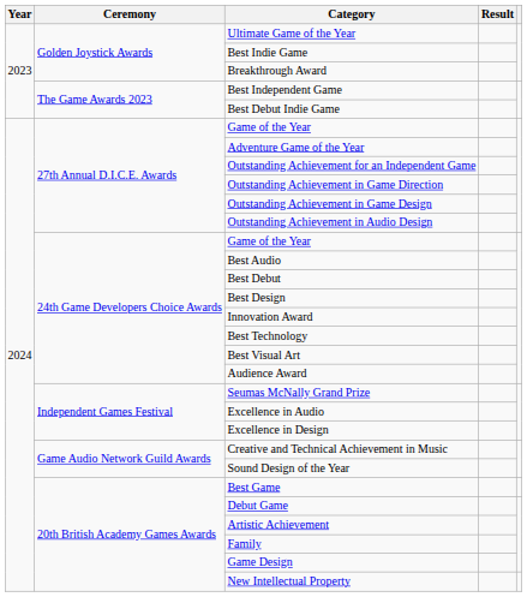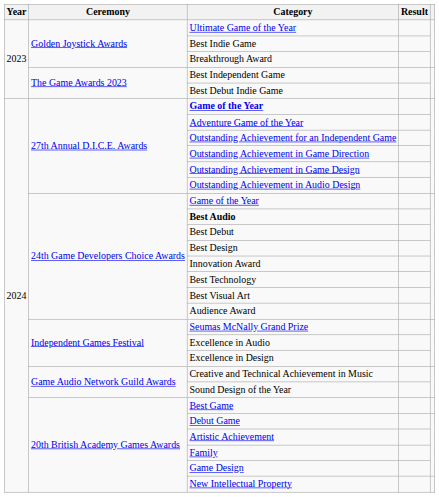27th Annual D.I.C.E. Awards / Game of the Year | Category: normal -> bold
Best Audio | Category: normal -> bold
